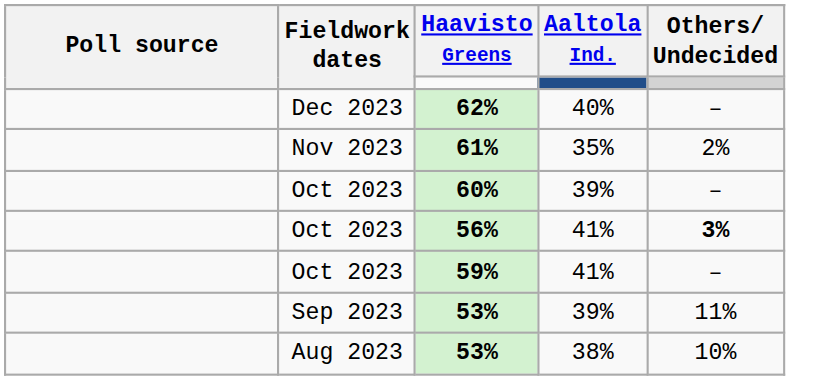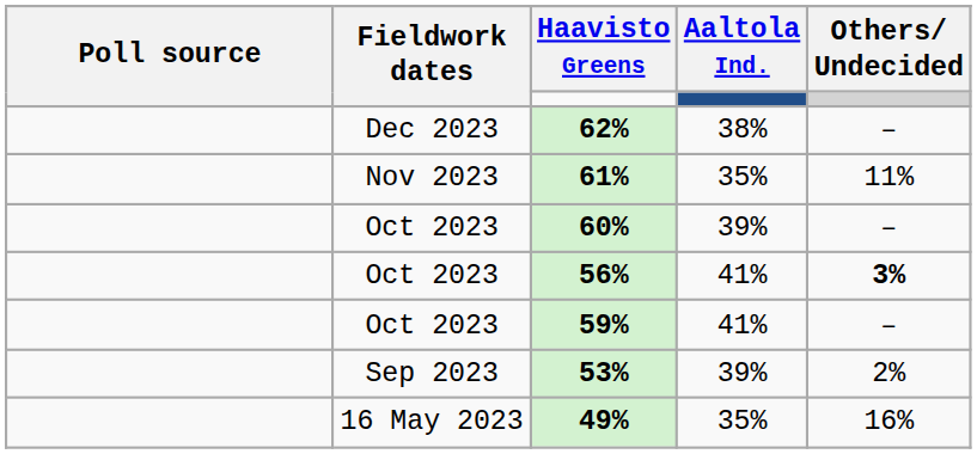62% | Aaltola Ind.: 40% -> 38%
61% | Others/ Undecided: 2% -> 11%
Sep 2023 / 53% | Others/ Undecided: 11% -> 2%
- row: Aug 2023 | 53% | 38% | 10%
+ row: 16 May 2023 | 49% | 35% | 16%
